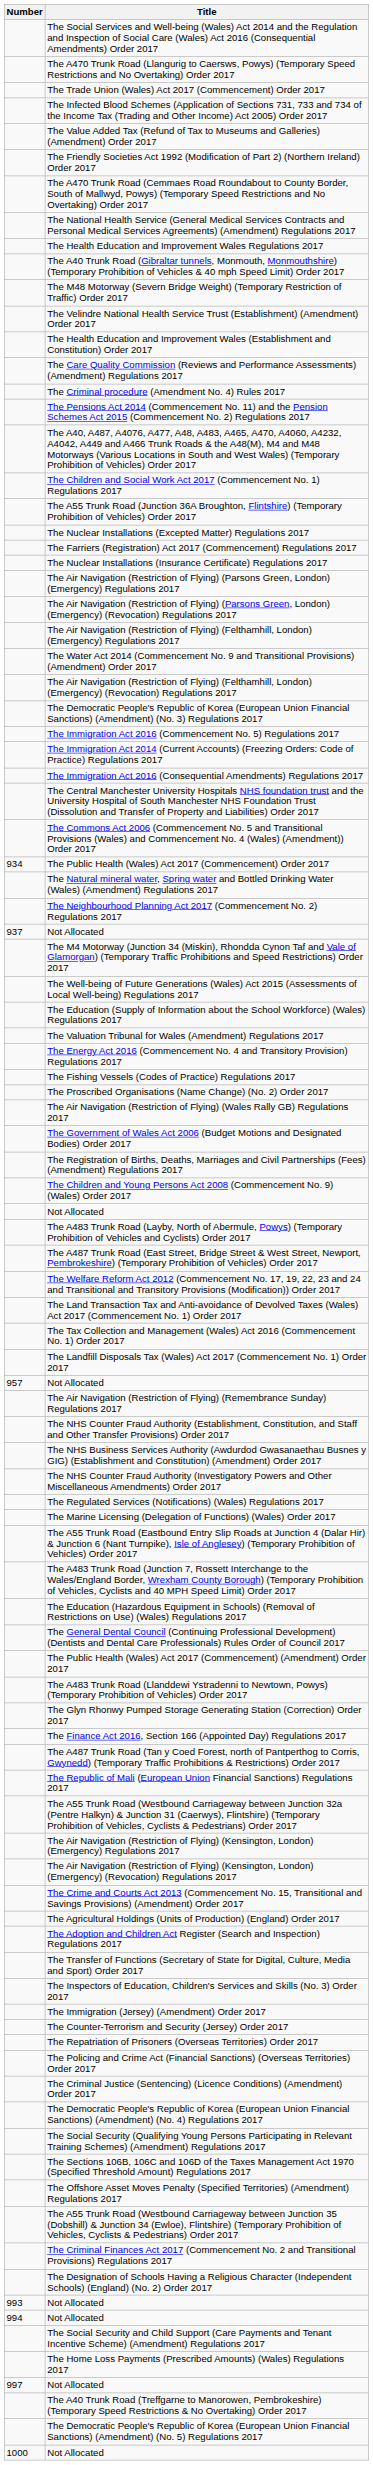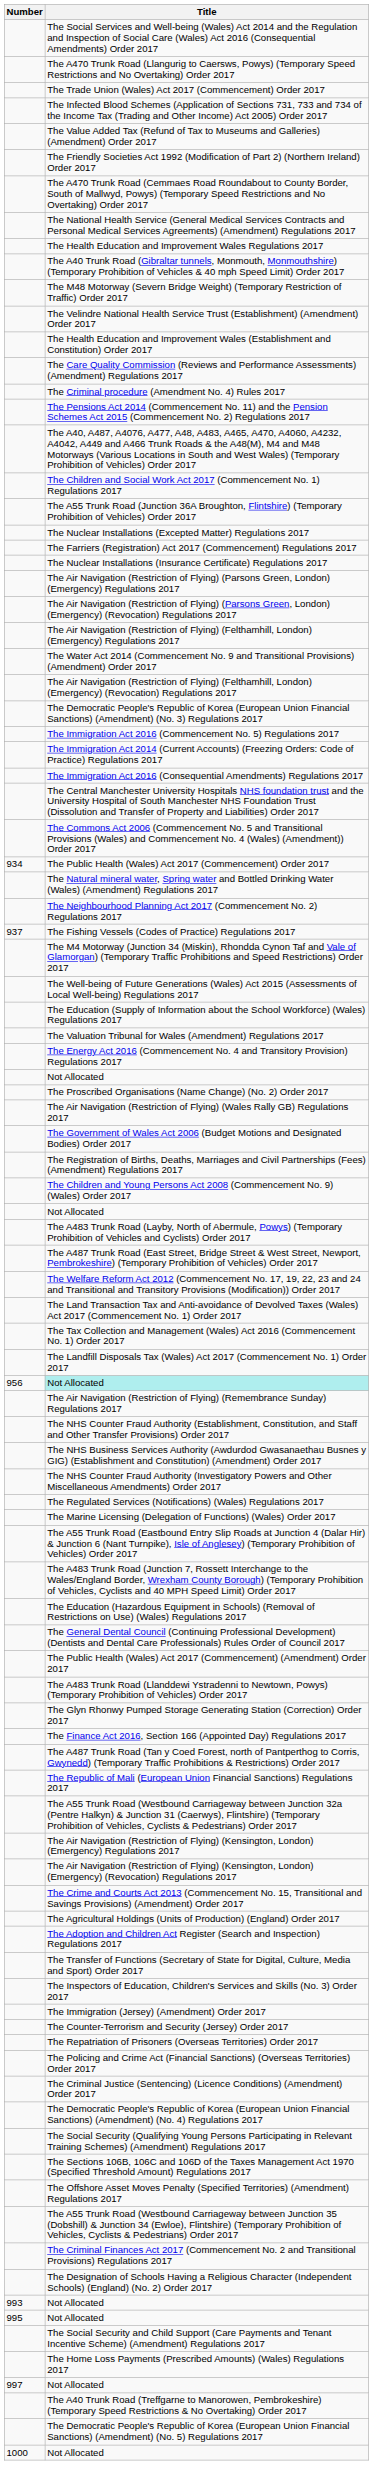row 38 | Title: Not Allocated -> The Fishing Vessels (Codes of Practice) Regulations 2017
row 44 | Title: The Fishing Vessels (Codes of Practice) Regulations 2017 -> Not Allocated
row 57 | Number: 957 -> 956
row 57 | Title: no background -> paleturquoise background
row 95 | Number: 994 -> 995
